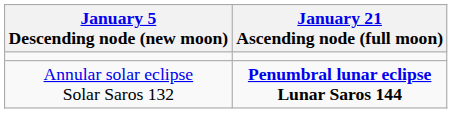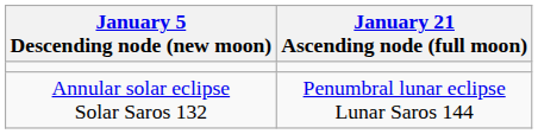Annular solar eclipse Solar Saros 132 | January 21 Ascending node (full moon): bold -> normal
